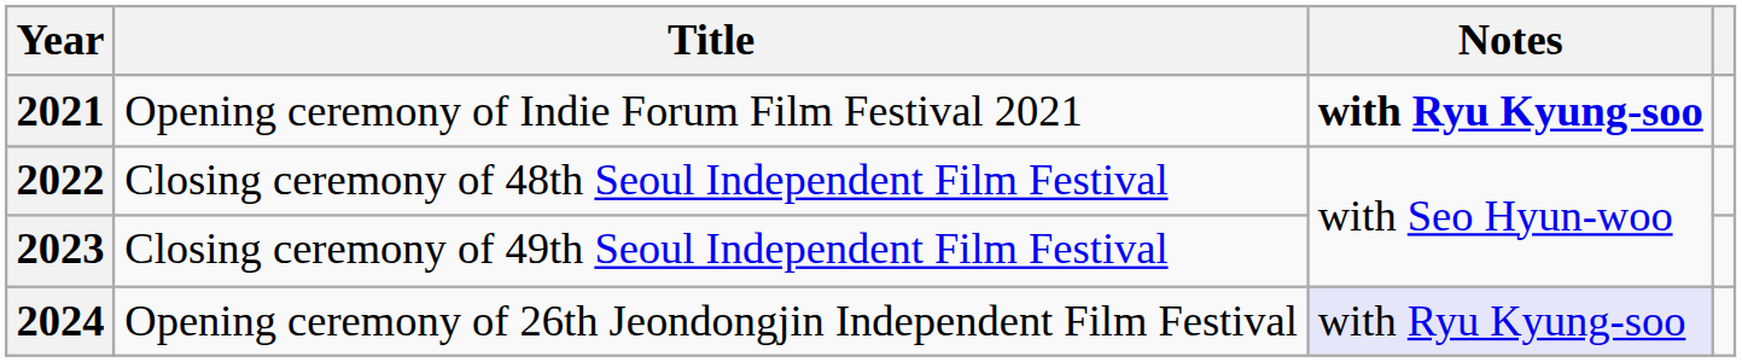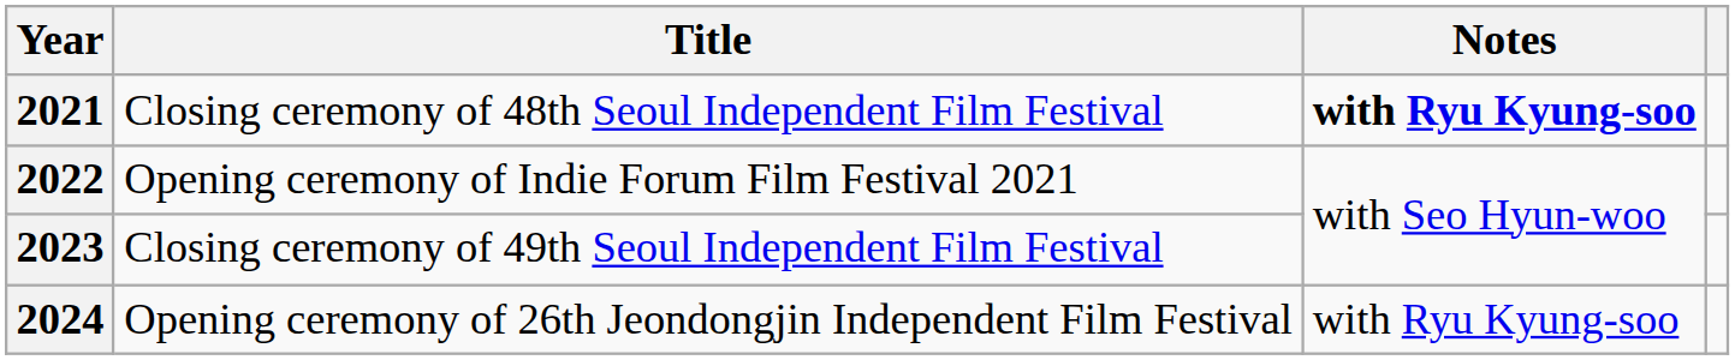2021 | Title: Opening ceremony of Indie Forum Film Festival 2021 -> Closing ceremony of 48th Seoul Independent Film Festival
2022 | Title: Closing ceremony of 48th Seoul Independent Film Festival -> Opening ceremony of Indie Forum Film Festival 2021
2024 | Notes: lavender background -> no background
